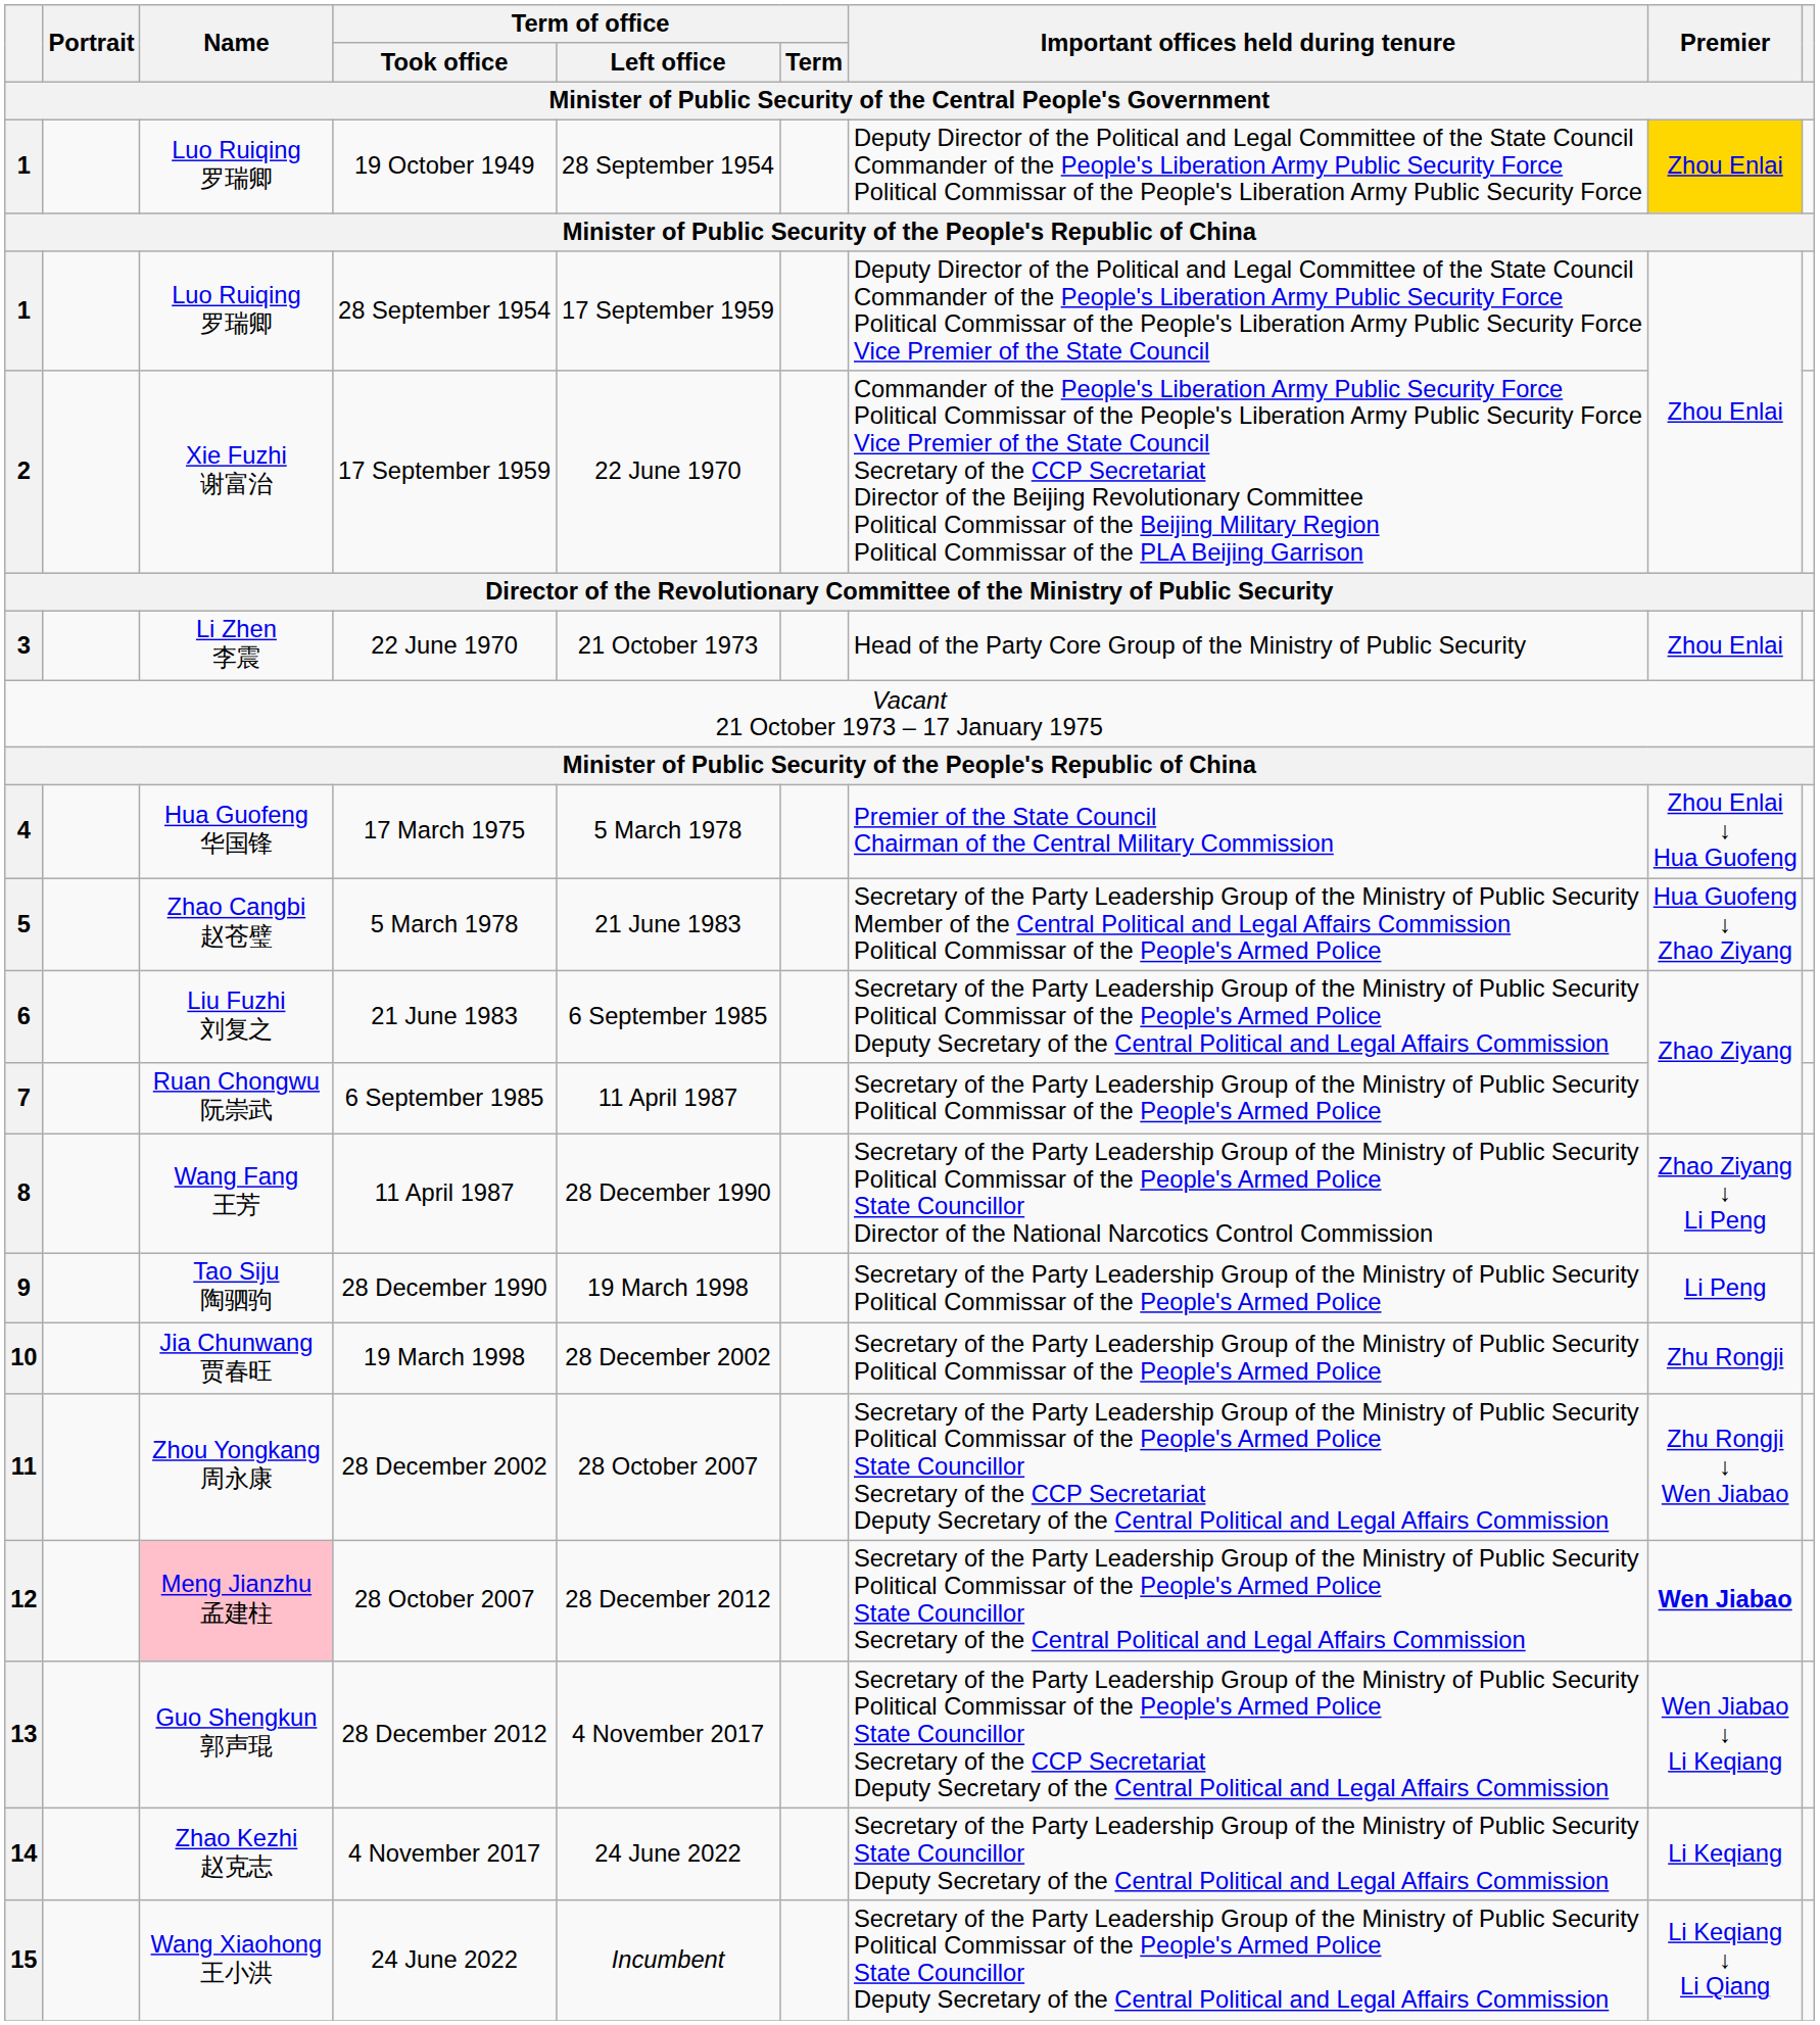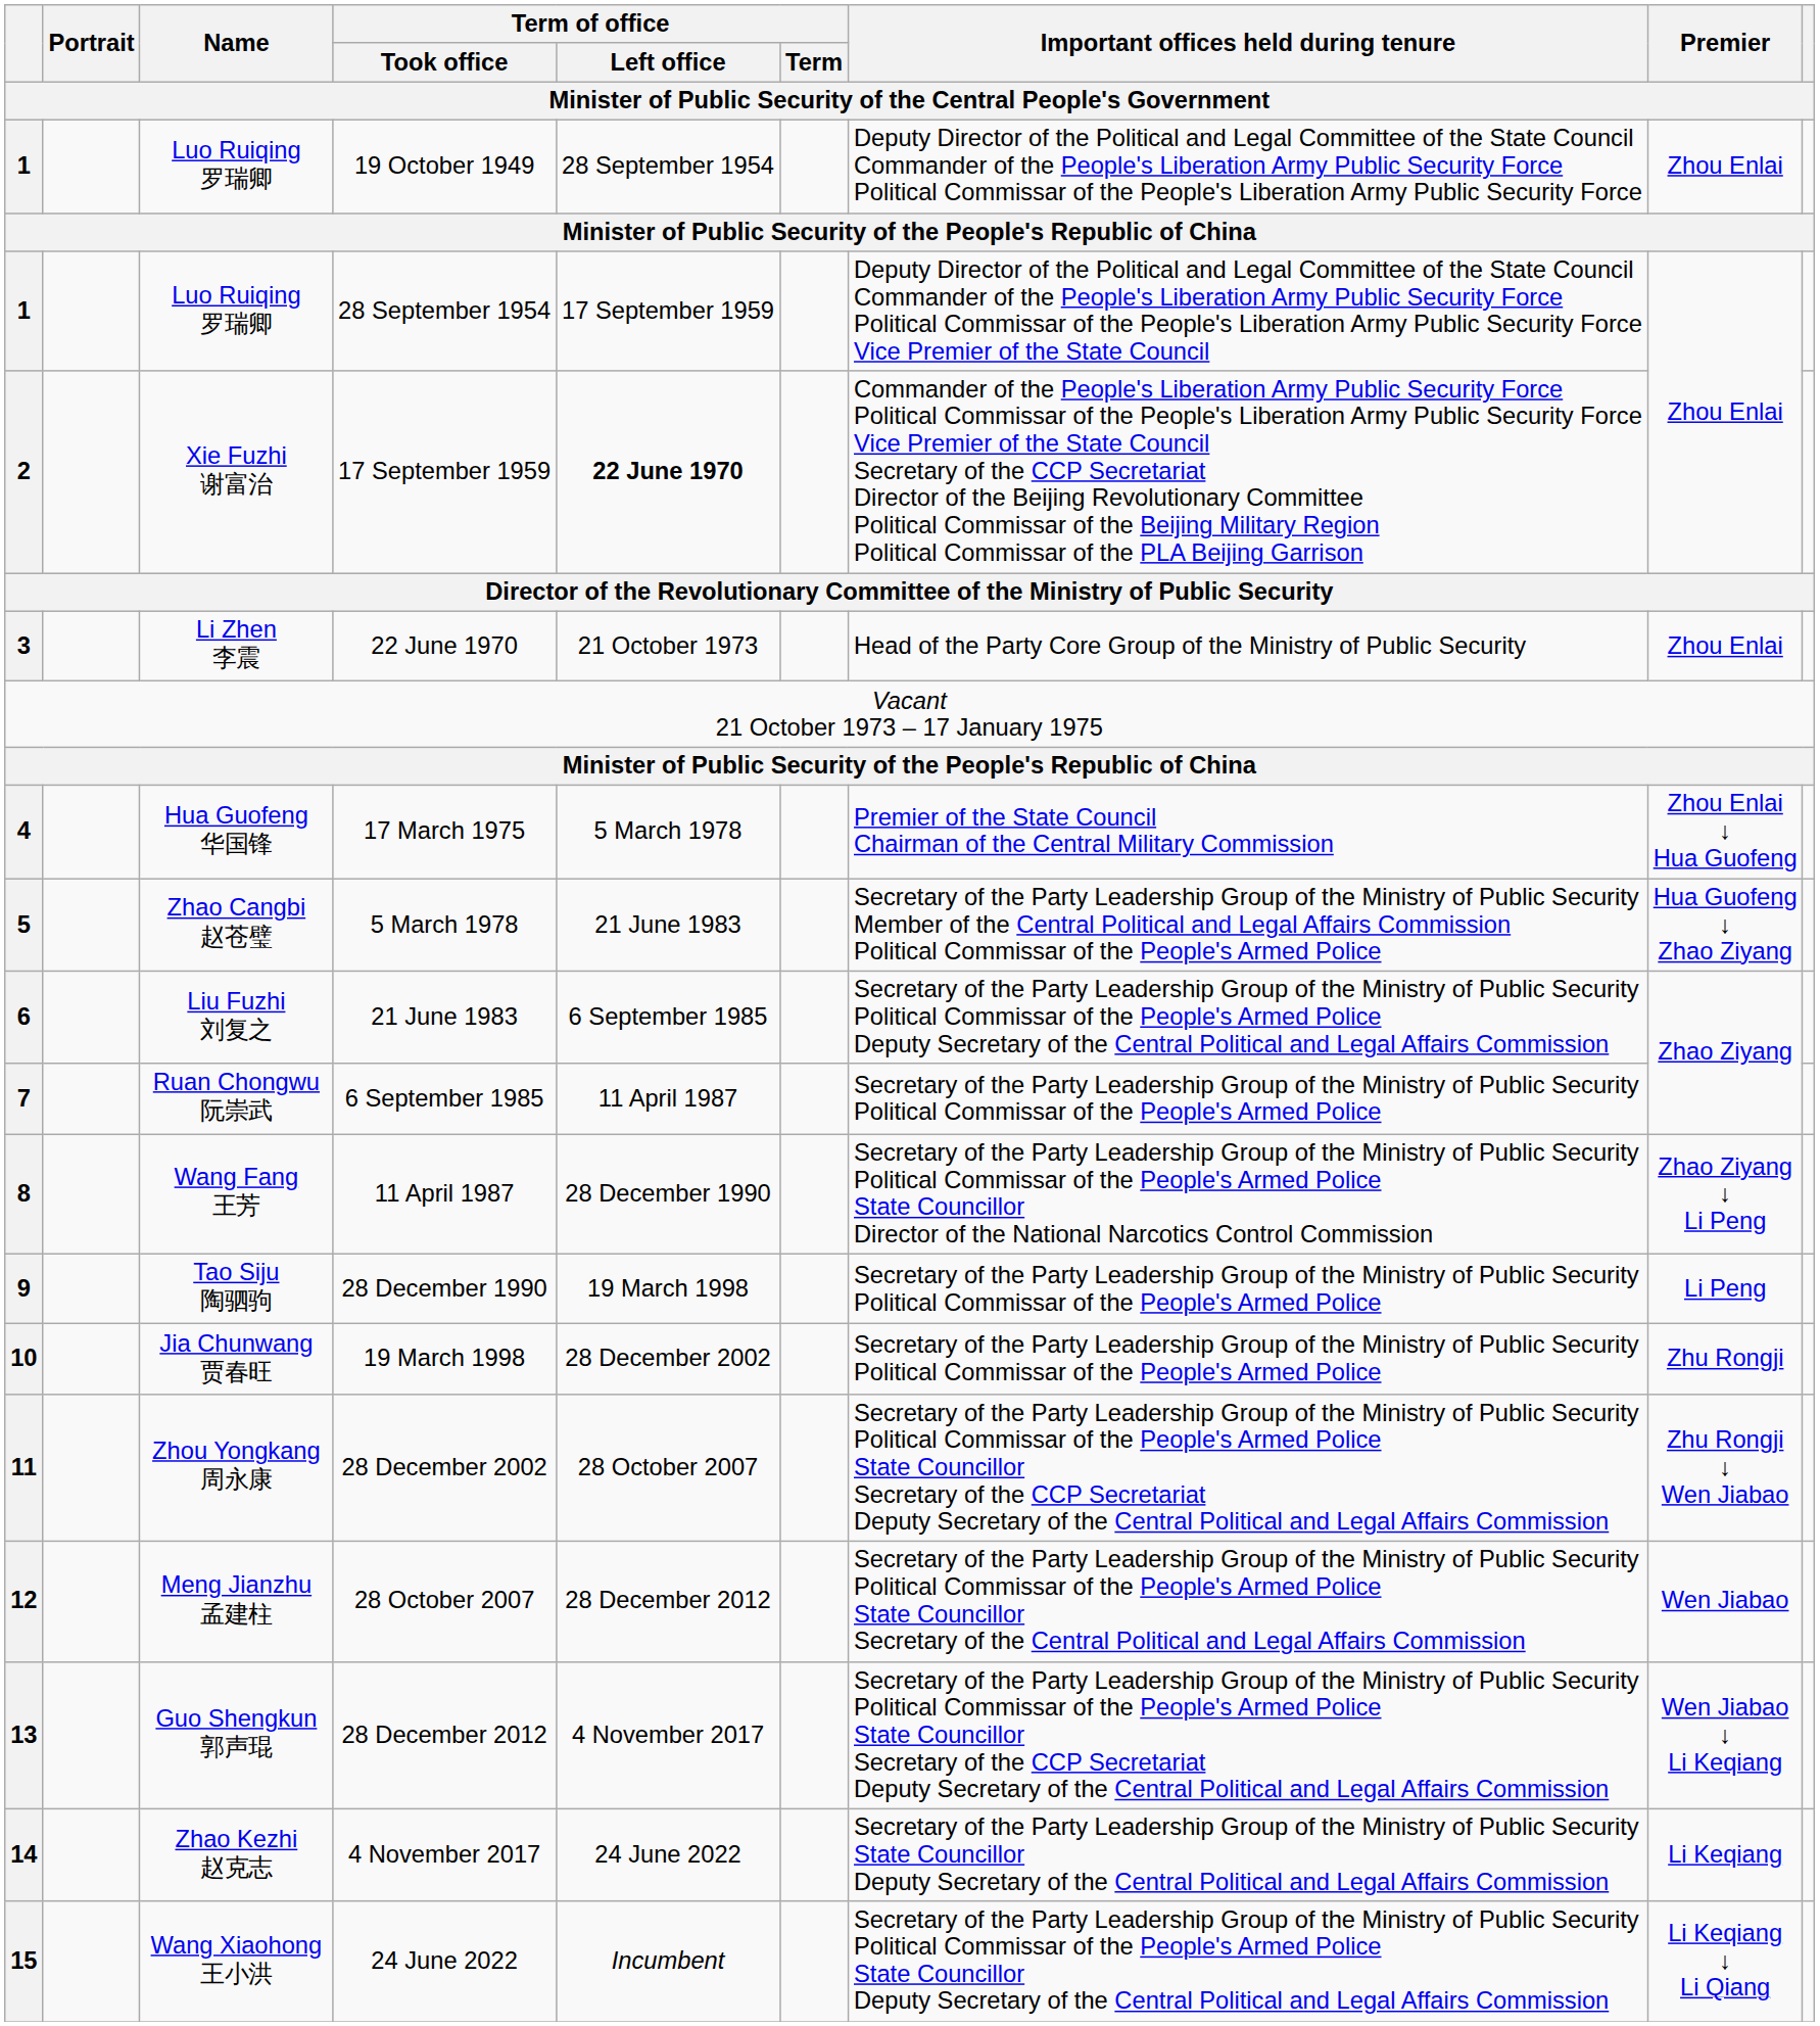1 / 19 October 1949 | Premier: gold background -> no background
2 | Term of office / Left office: normal -> bold
12 | Name: pink background -> no background
12 | Premier: bold -> normal
